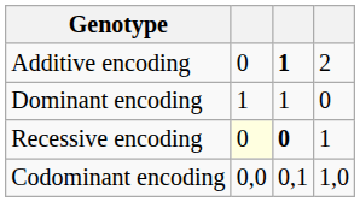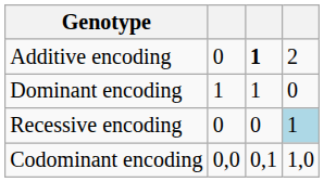Recessive encoding | column 2: lightyellow background -> no background
Recessive encoding | column 3: bold -> normal
Recessive encoding | column 4: no background -> lightblue background
